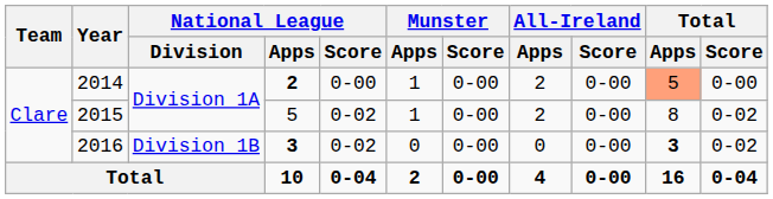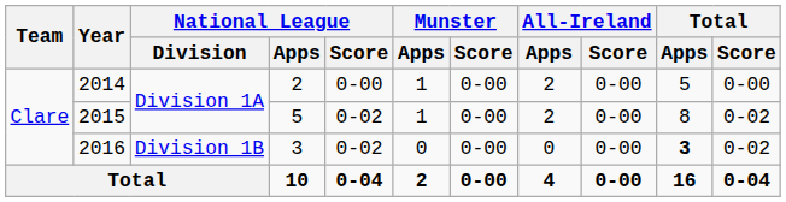2014 | National League / Apps: bold -> normal
2014 | Total / Apps: lightsalmon background -> no background
2016 | National League / Apps: bold -> normal
